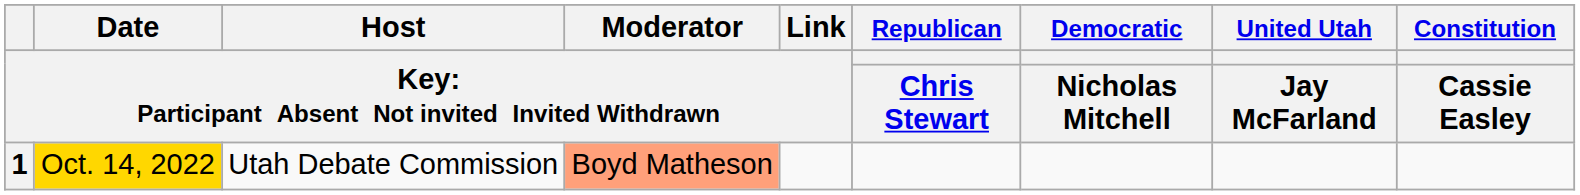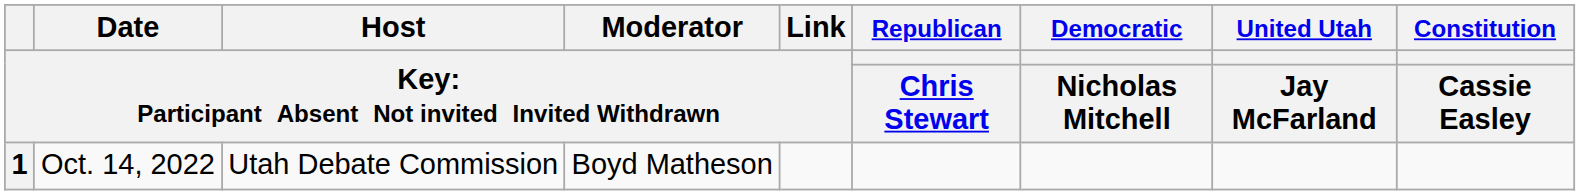1 | column 2: gold background -> no background
1 | column 4: lightsalmon background -> no background
